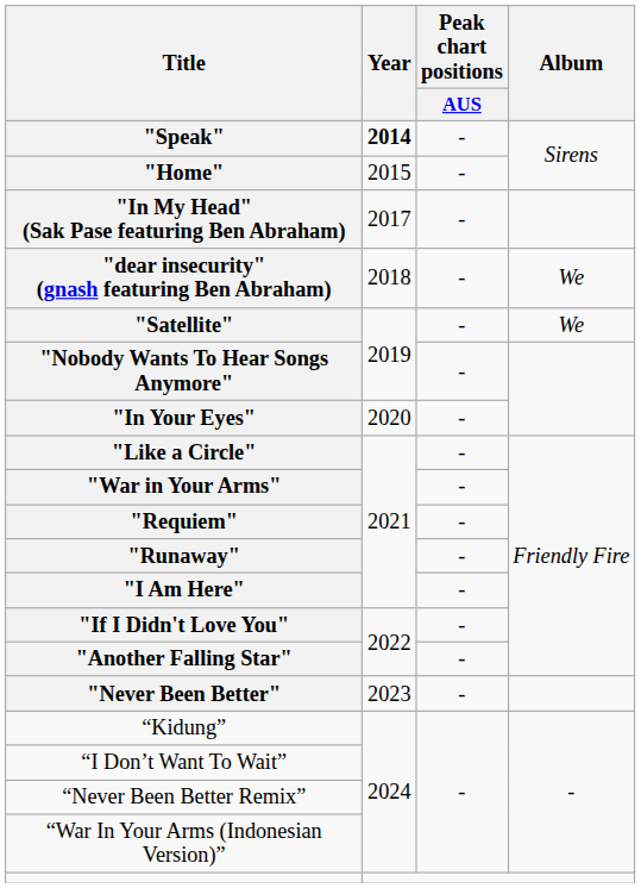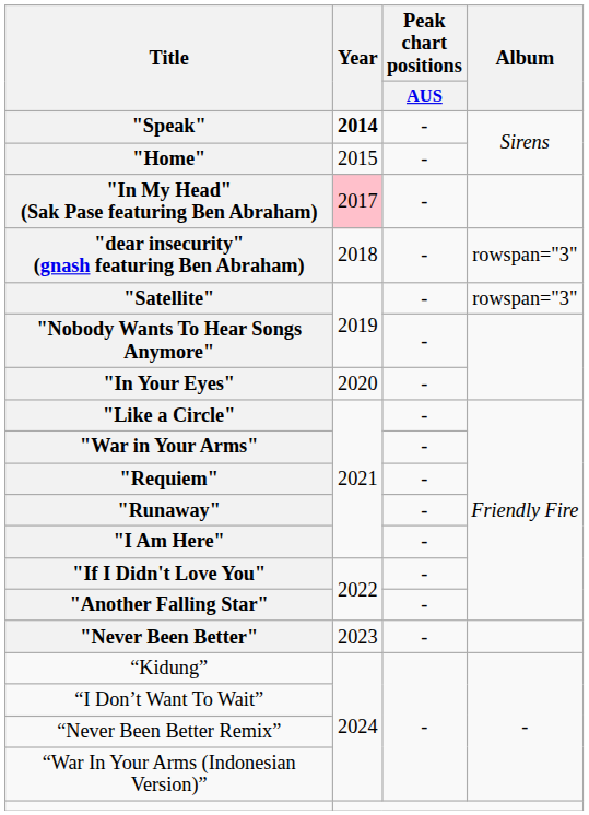"In My Head" (Sak Pase featuring Ben Abraham) | Year: no background -> pink background
"dear insecurity" (gnash featuring Ben Abraham) | Album: We -> rowspan="3"
"Satellite" | Album: We -> rowspan="3"
